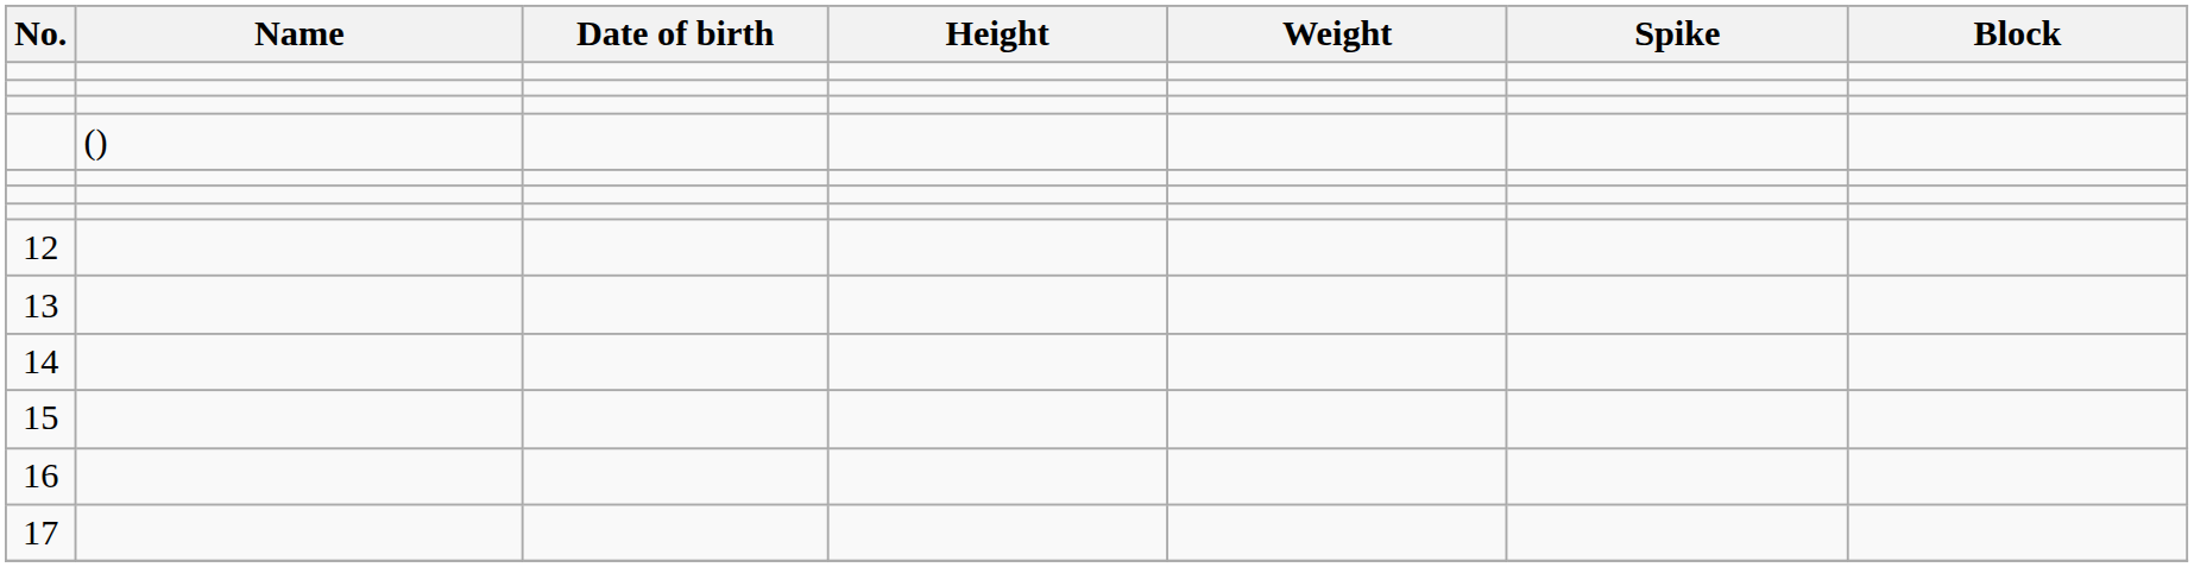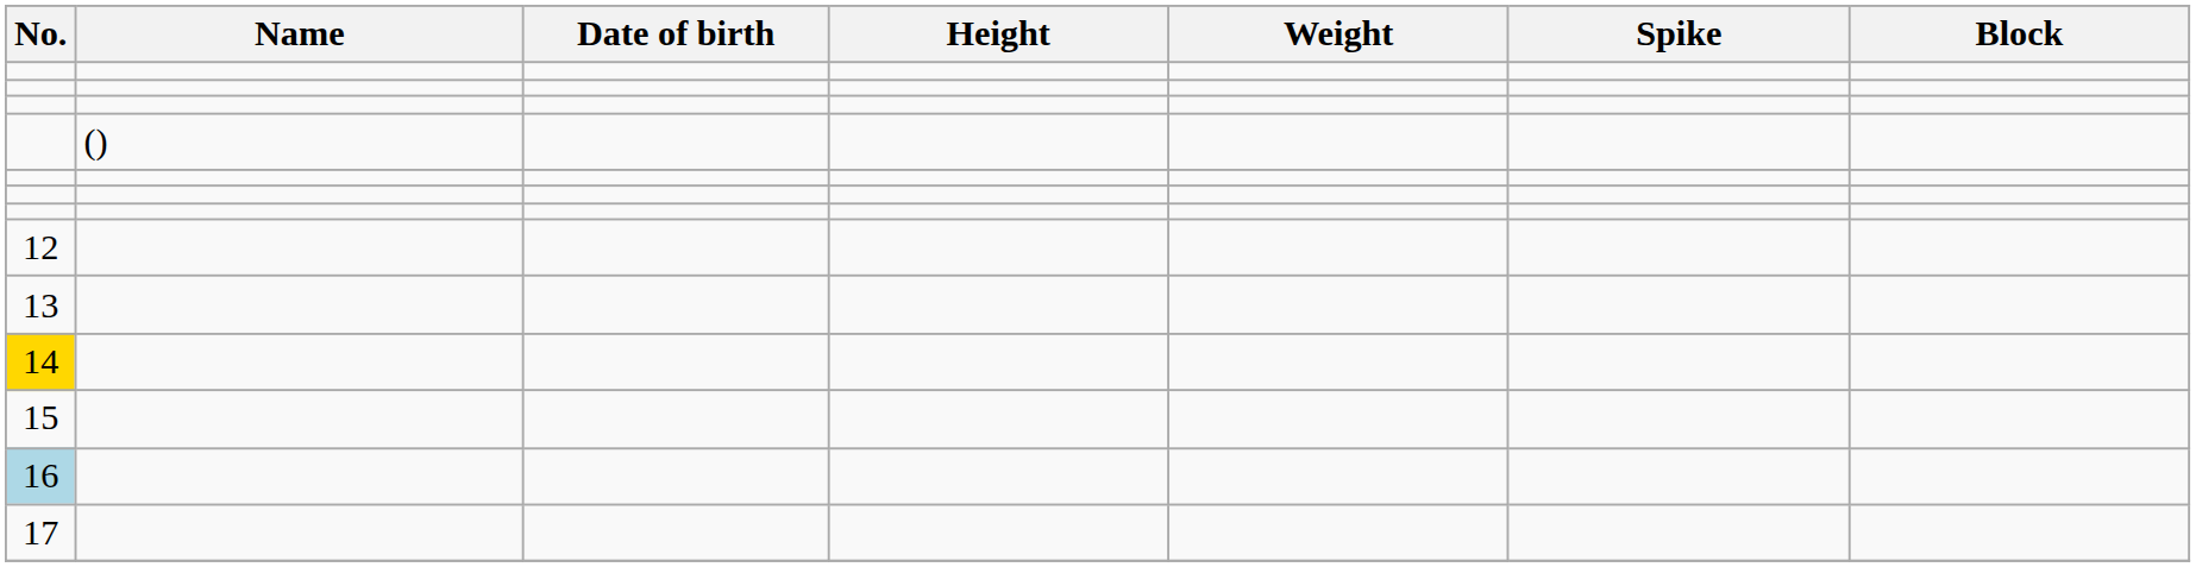14 | No.: no background -> gold background
16 | No.: no background -> lightblue background
